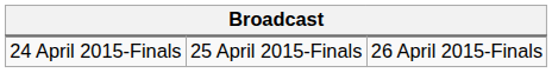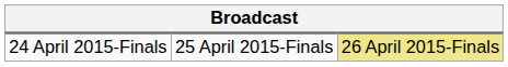24 April 2015-Finals | column 3: no background -> khaki background
